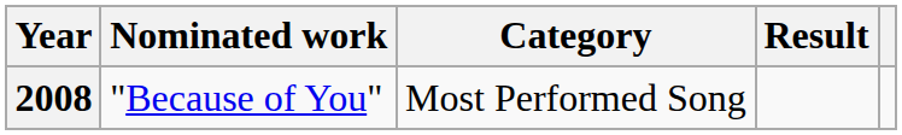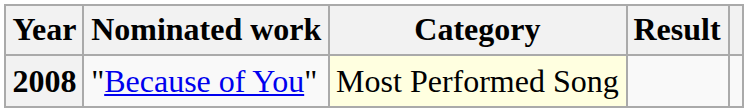2008 | Category: no background -> lightyellow background
